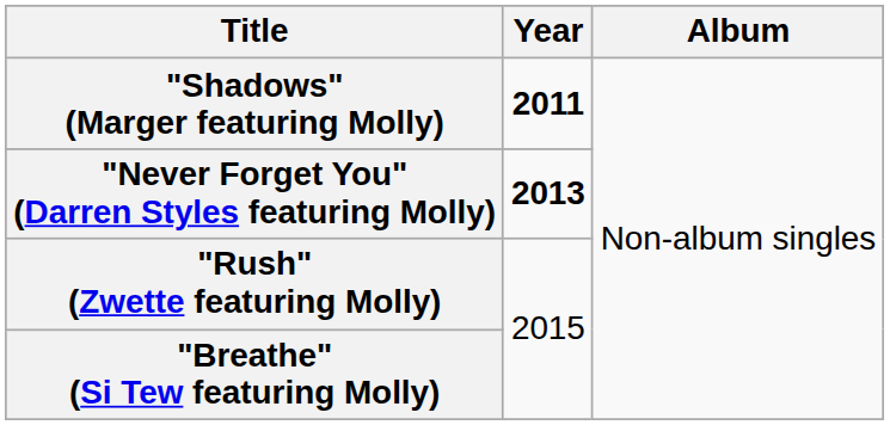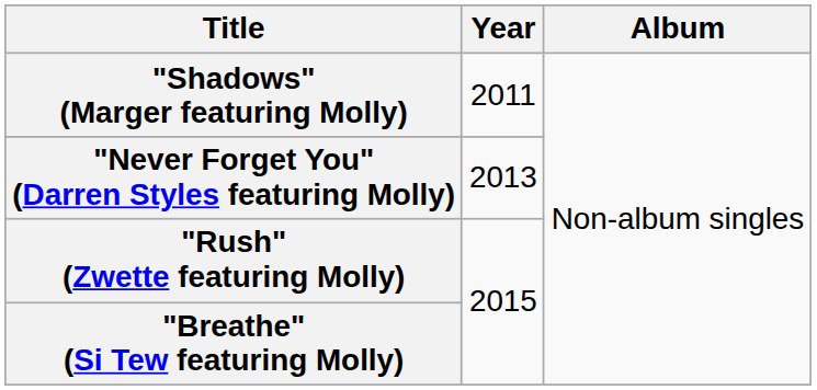"Shadows" (Marger featuring Molly) | Year: bold -> normal
"Never Forget You" (Darren Styles featuring Molly) | Year: bold -> normal
